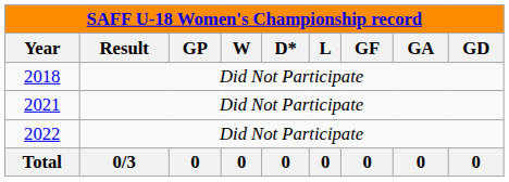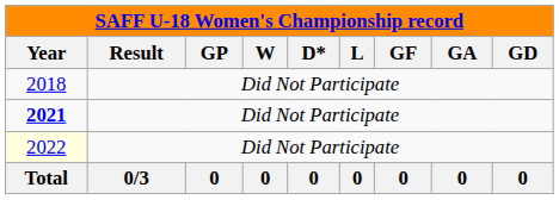2021 | Year: normal -> bold
2022 | Year: no background -> lightyellow background
